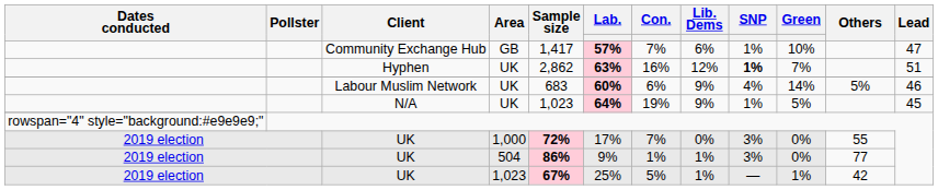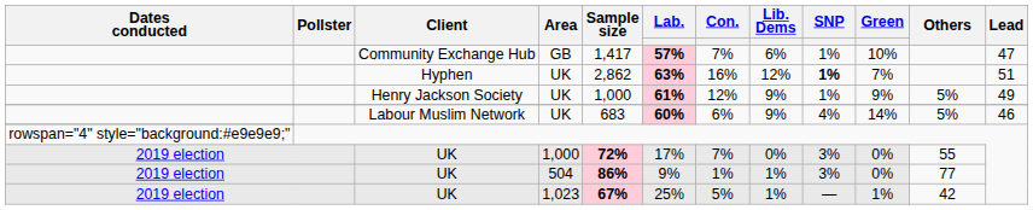+ row: Henry Jackson Society | UK | 1,000 | 61% | 12% | 9% | 1% | 9% | 5% | 49
- row: N/A | UK | 1,023 | 64% | 19% | 9% | 1% | 5% | 45
